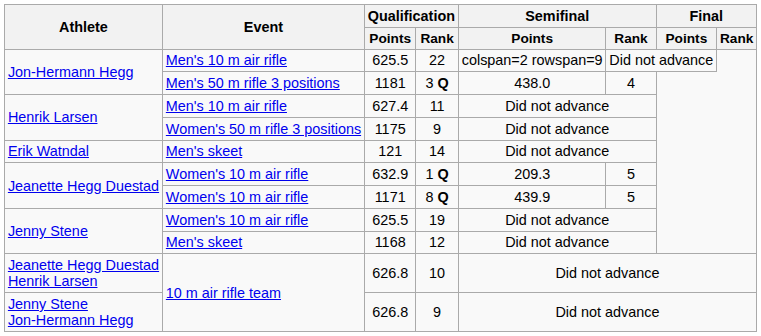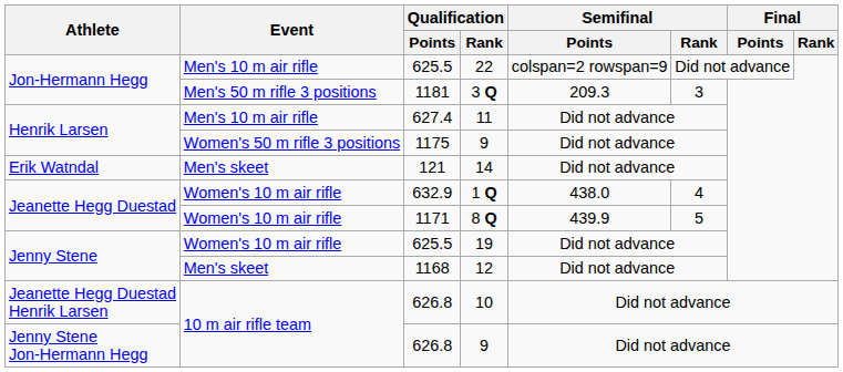3 Q | Semifinal / Points: 438.0 -> 209.3
3 Q | Semifinal / Rank: 4 -> 3
1 Q | Semifinal / Points: 209.3 -> 438.0
1 Q | Semifinal / Rank: 5 -> 4
